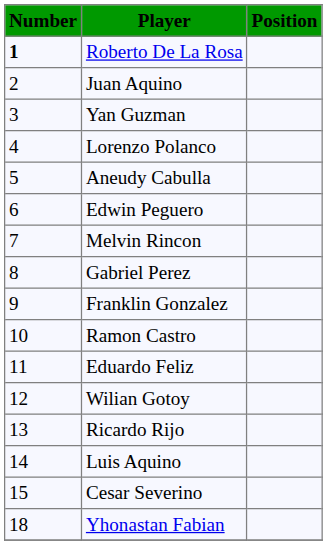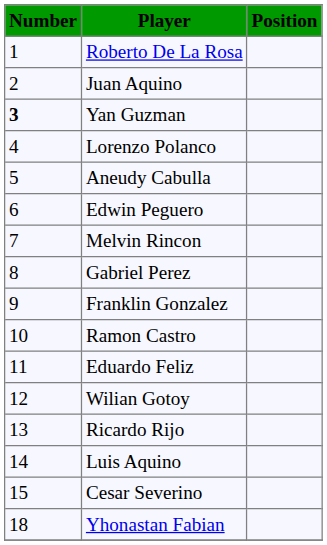Roberto De La Rosa | Number: bold -> normal
Yan Guzman | Number: normal -> bold
